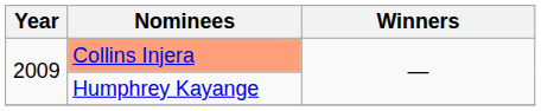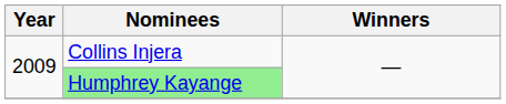Collins Injera | Nominees: lightsalmon background -> no background
Humphrey Kayange | Nominees: no background -> lightgreen background
